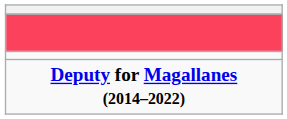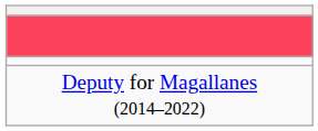row 4 | column 1: bold -> normal
